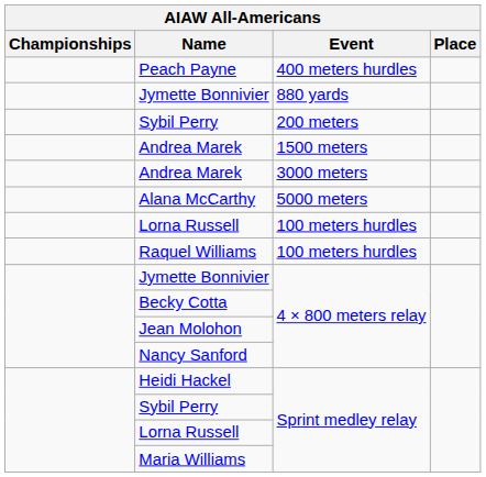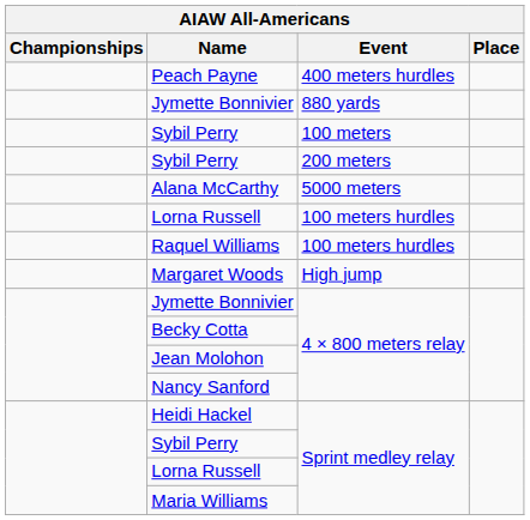+ row: Sybil Perry | 100 meters
- row: Andrea Marek | 1500 meters
- row: Andrea Marek | 3000 meters
+ row: Margaret Woods | High jump
